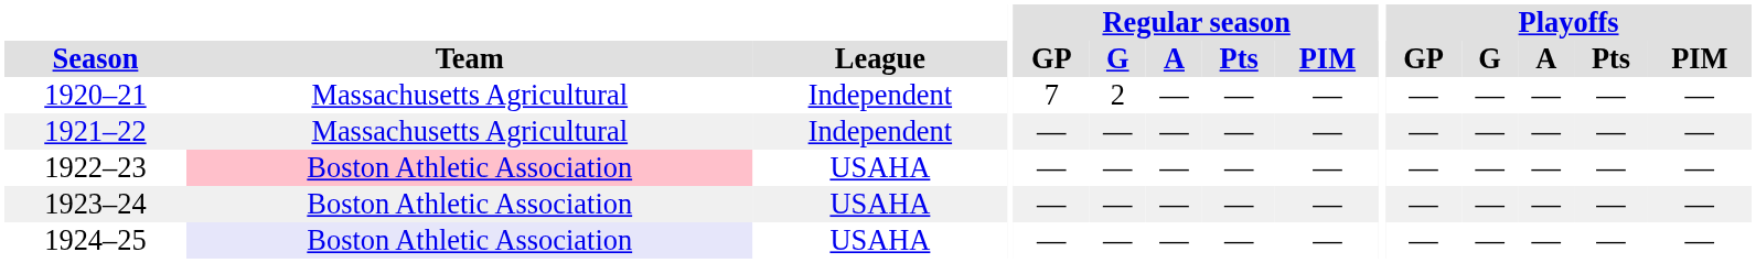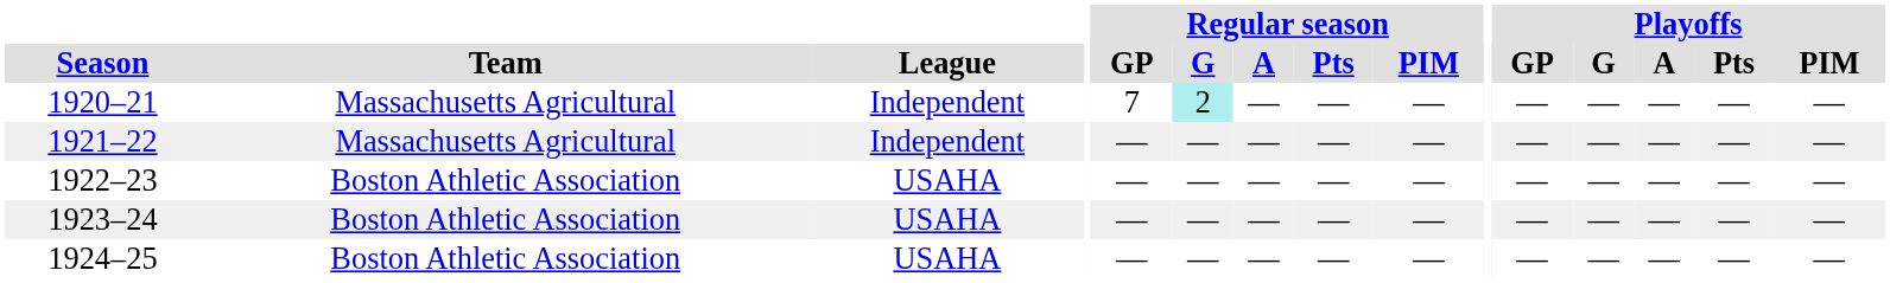1920–21 | Regular season / G: no background -> paleturquoise background
1922–23 | Team: pink background -> no background
1924–25 | Team: lavender background -> no background
